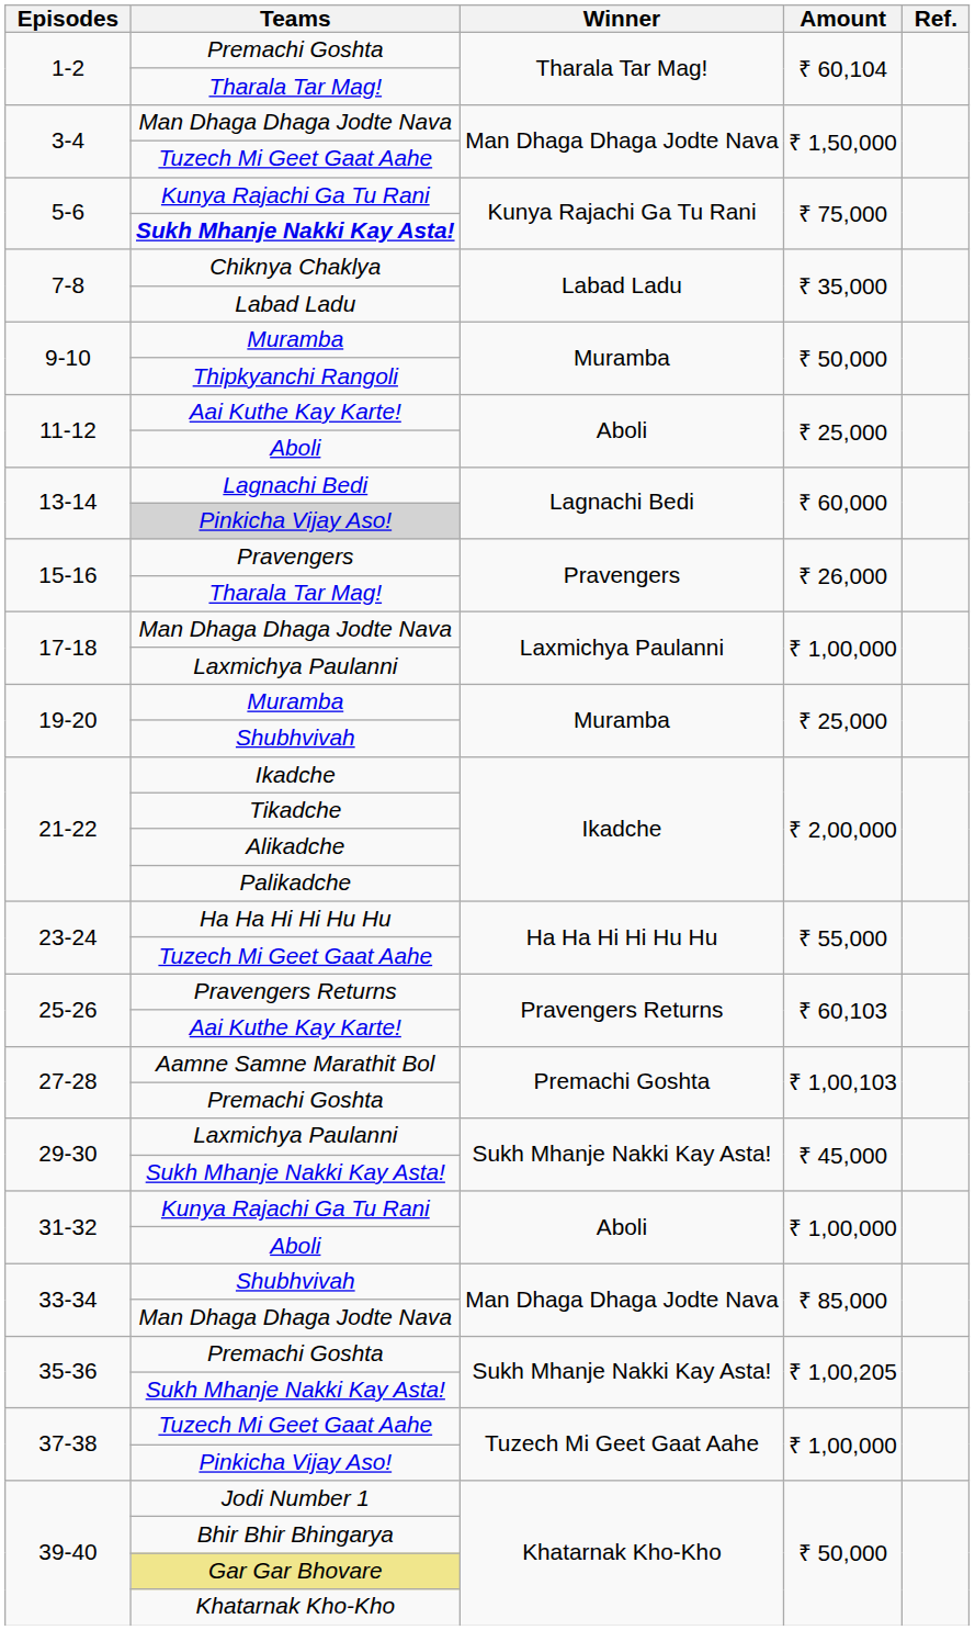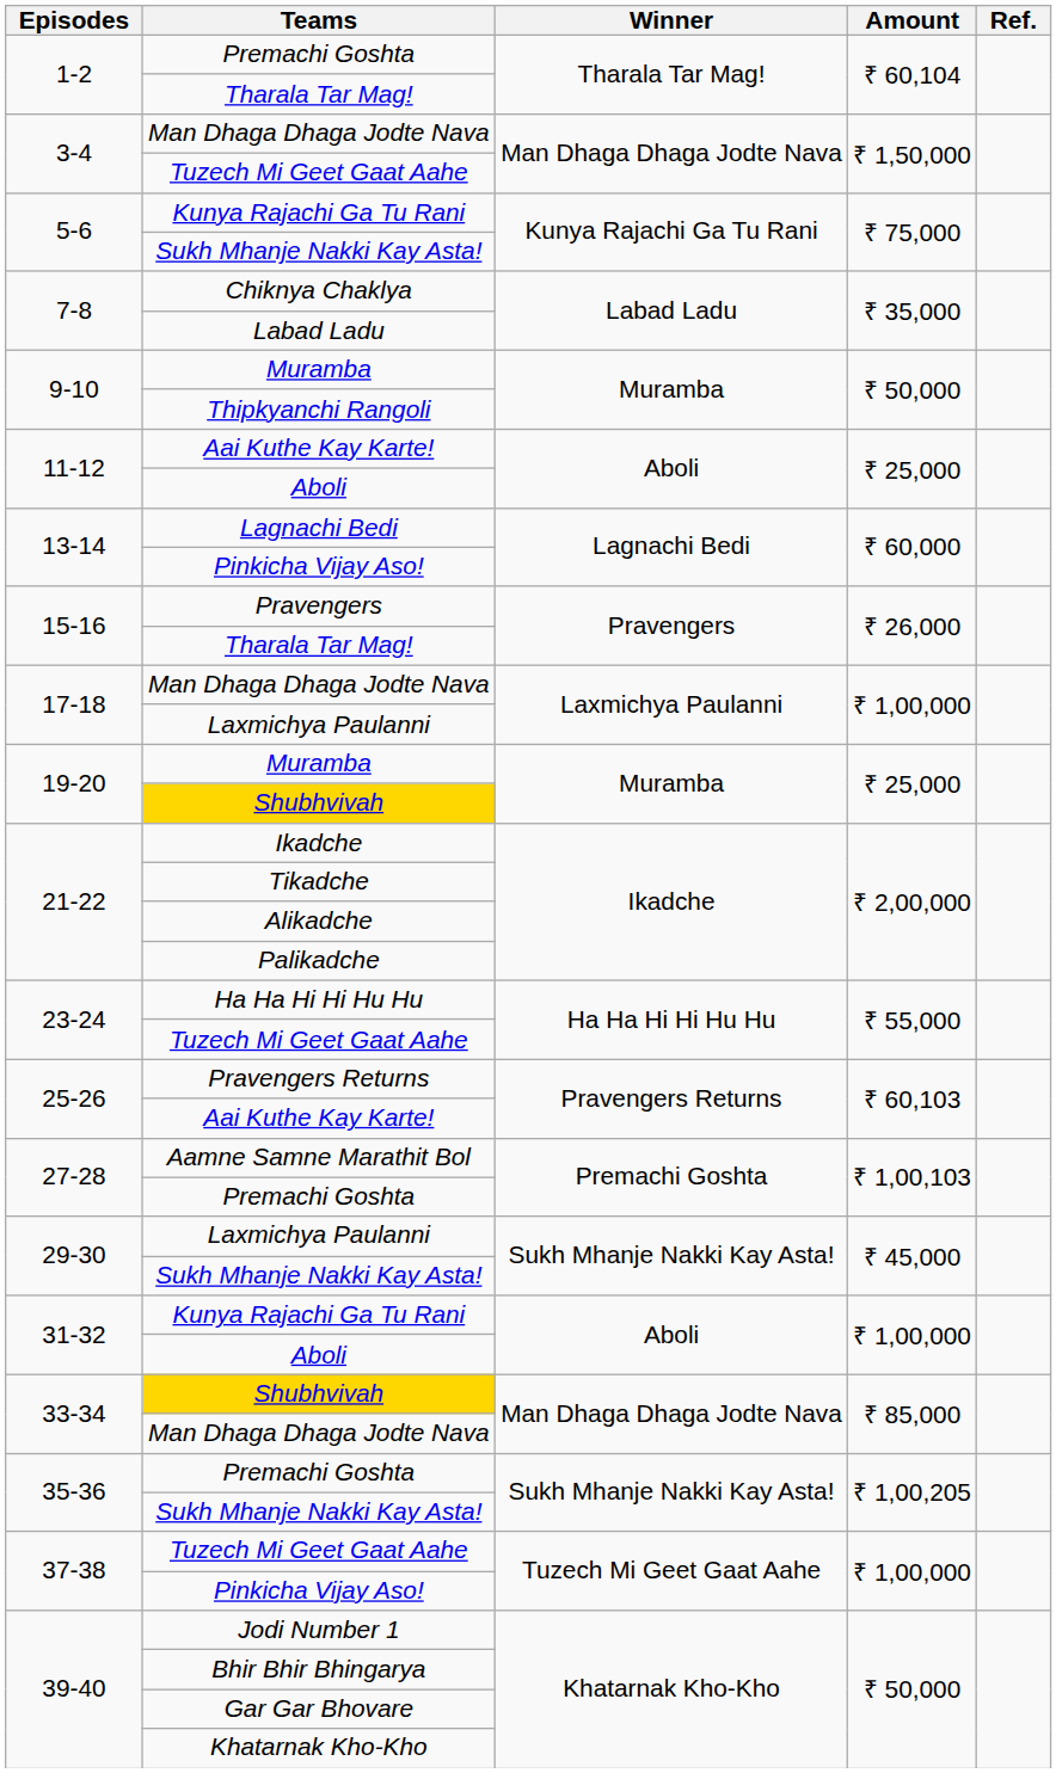5-6 / Sukh Mhanje Nakki Kay Asta! | Teams: bold -> normal
13-14 / Pinkicha Vijay Aso! | Teams: lightgrey background -> no background
19-20 / Shubhvivah | Teams: no background -> gold background
33-34 / Shubhvivah | Teams: no background -> gold background
Gar Gar Bhovare | Teams: khaki background -> no background
